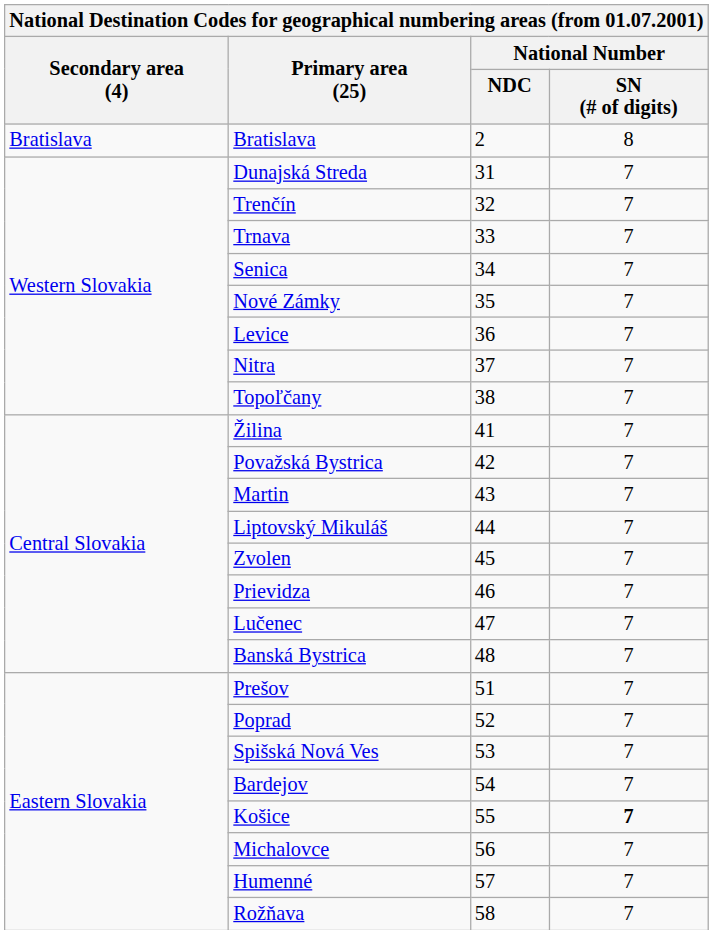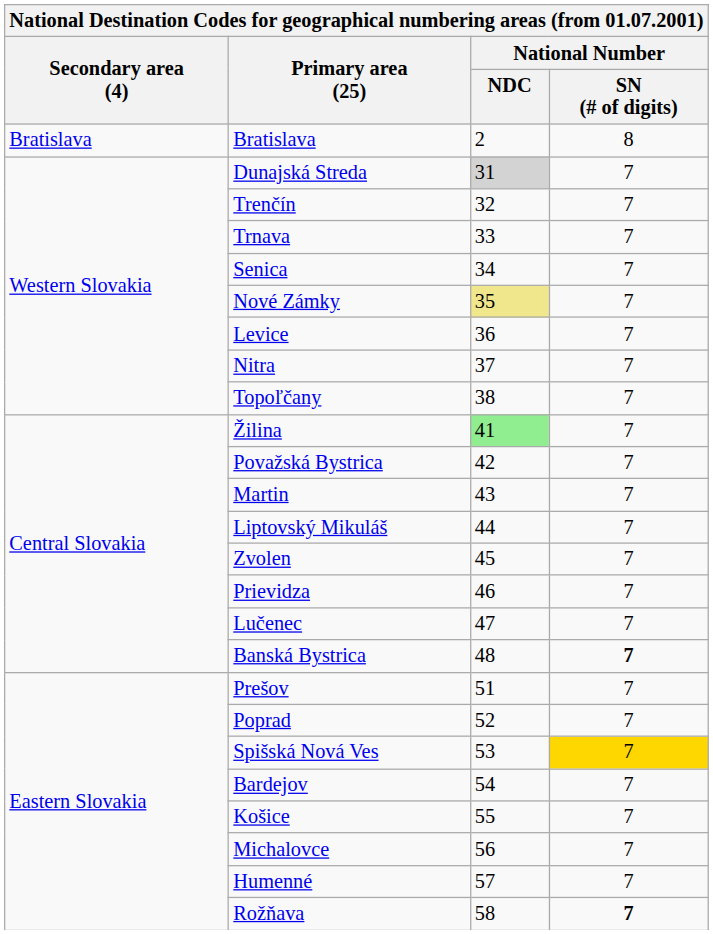Dunajská Streda | National Number / NDC: no background -> lightgrey background
Nové Zámky | National Number / NDC: no background -> khaki background
Žilina | National Number / NDC: no background -> lightgreen background
Banská Bystrica | National Number / SN (# of digits): normal -> bold
Spišská Nová Ves | National Number / SN (# of digits): no background -> gold background
Košice | National Number / SN (# of digits): bold -> normal
Rožňava | National Number / SN (# of digits): normal -> bold
